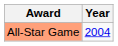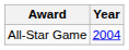row 2 | Award: lightsalmon background -> no background
